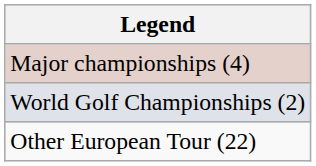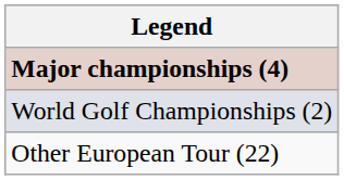row 2 | column 1: normal -> bold
